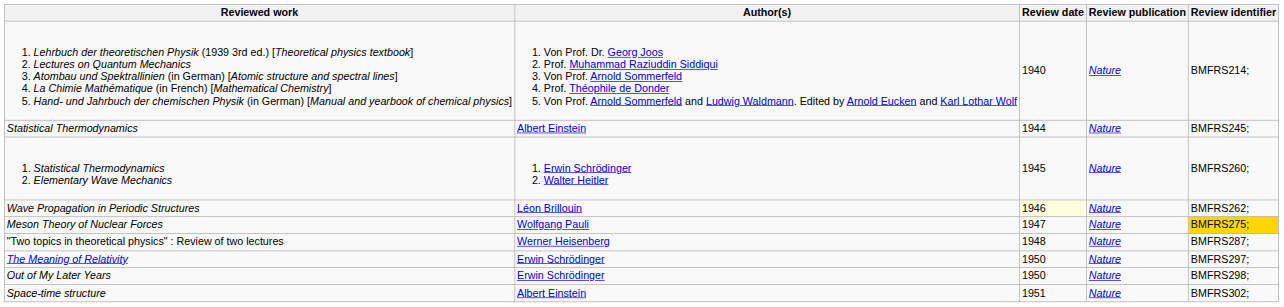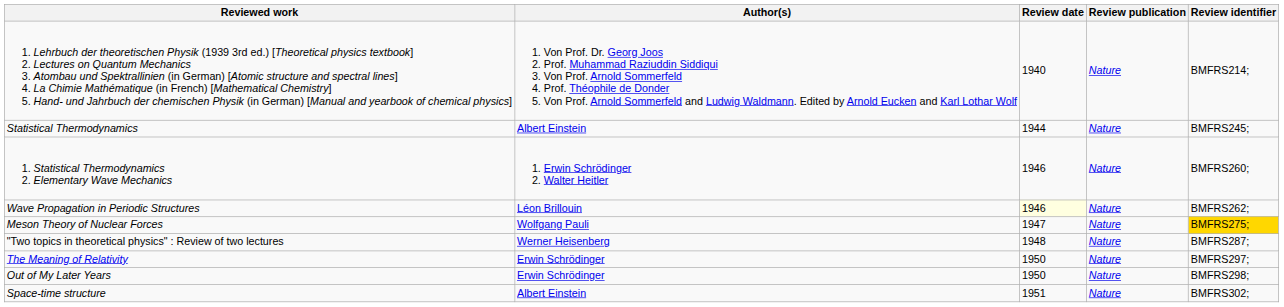Statistical Thermodynamics Elementary Wave Mechanics | Review date: 1945 -> 1946
